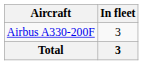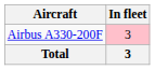Airbus A330-200F | In fleet: no background -> pink background
